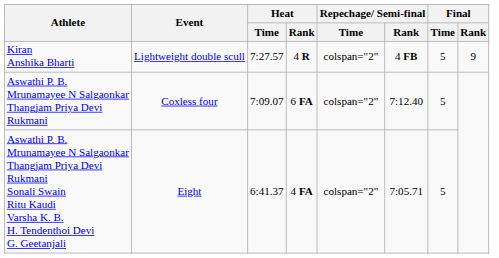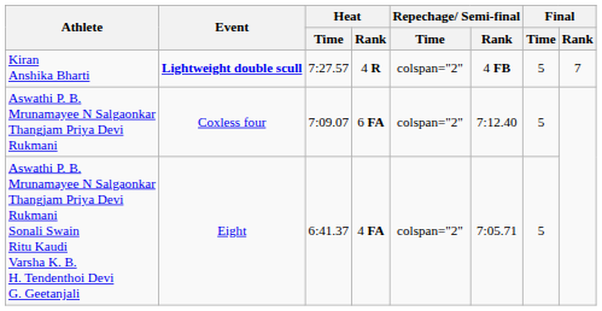Kiran Anshika Bharti | Event: normal -> bold
Kiran Anshika Bharti | Final / Rank: 9 -> 7
